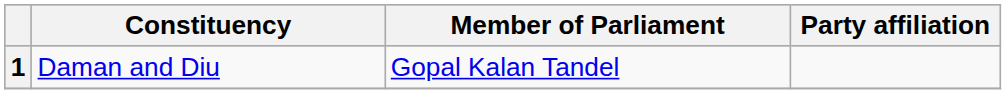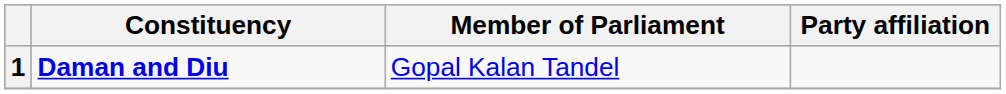1 | Constituency: normal -> bold
